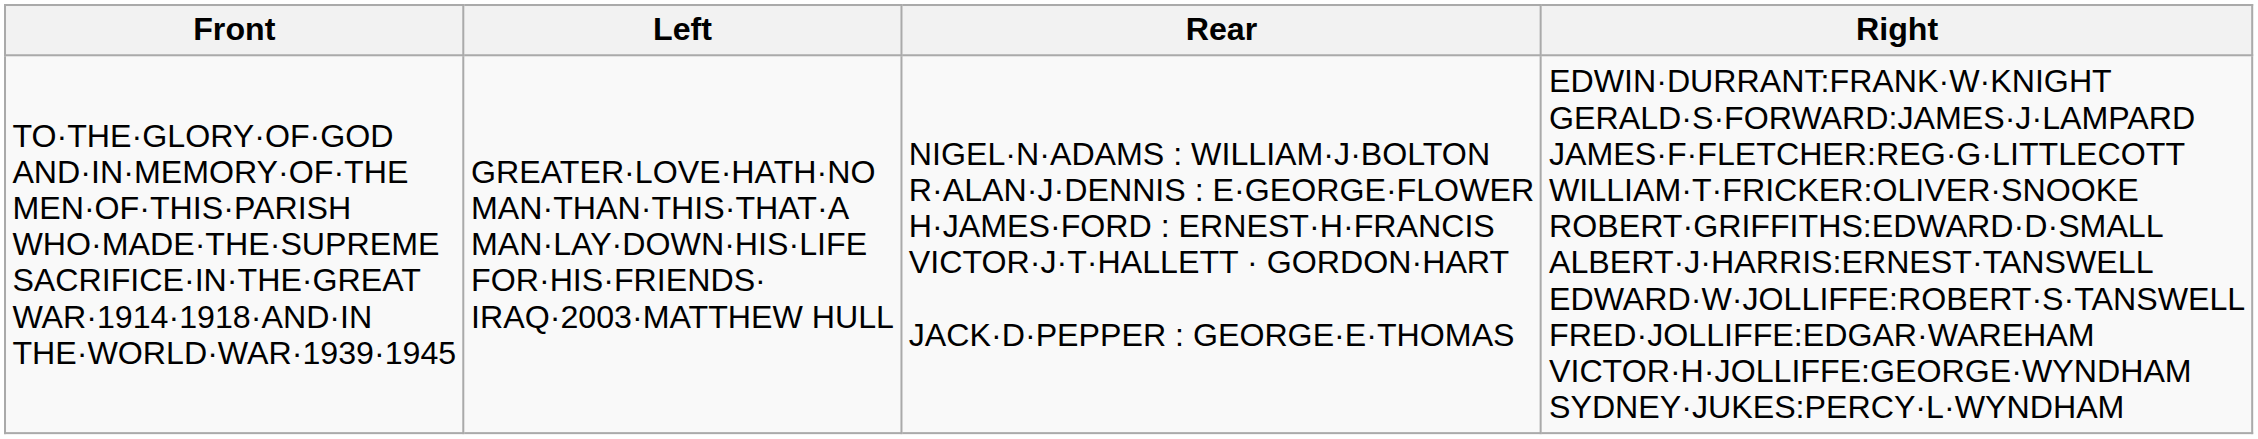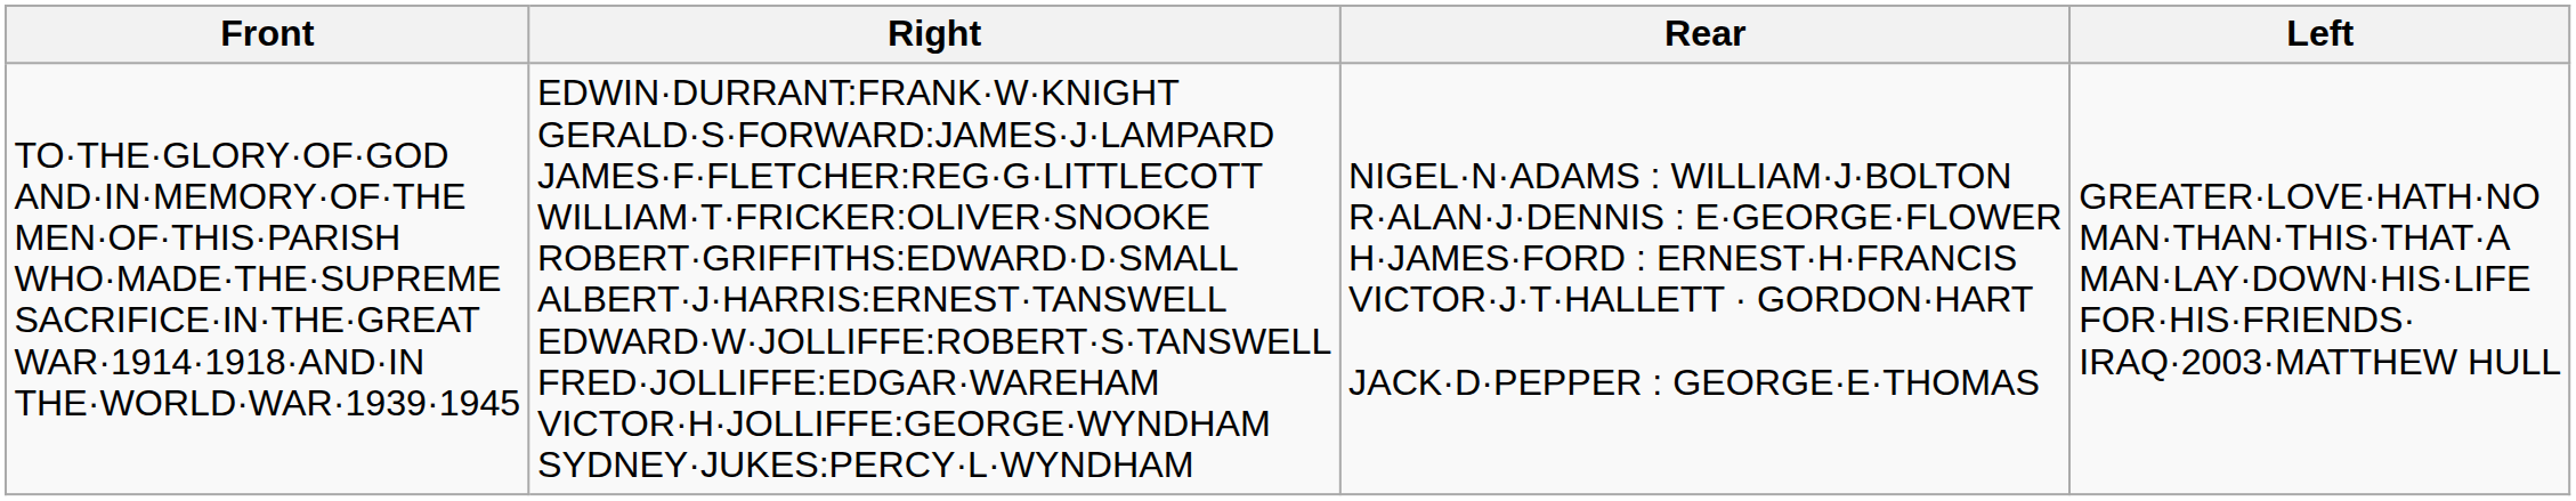columns swapped: Right <-> Left
